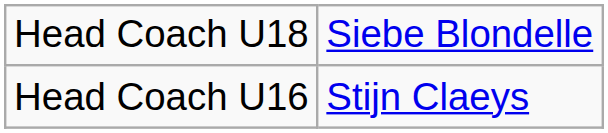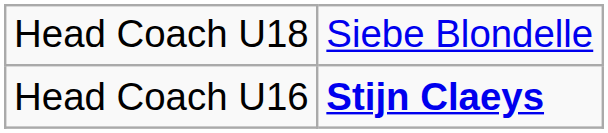Head Coach U16 | column 2: normal -> bold
